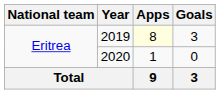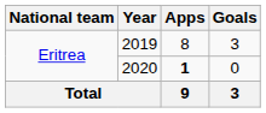2019 | Apps: lightyellow background -> no background
2020 | Apps: normal -> bold
